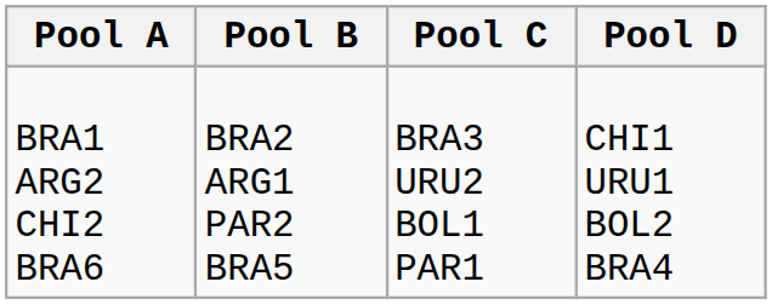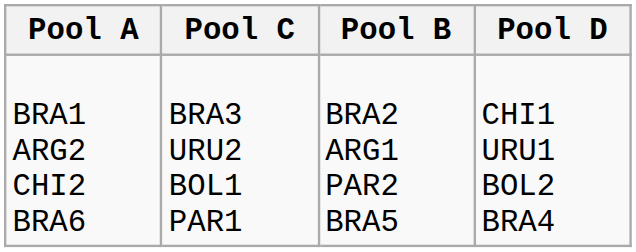columns swapped: Pool B <-> Pool C
